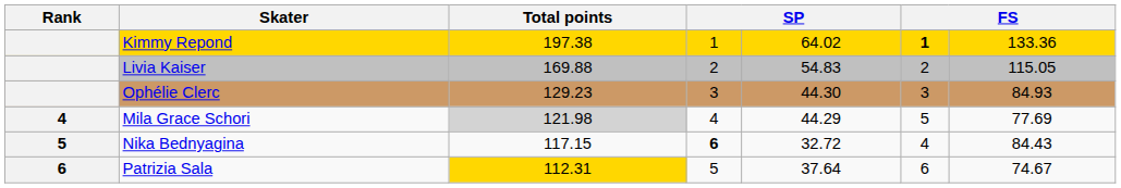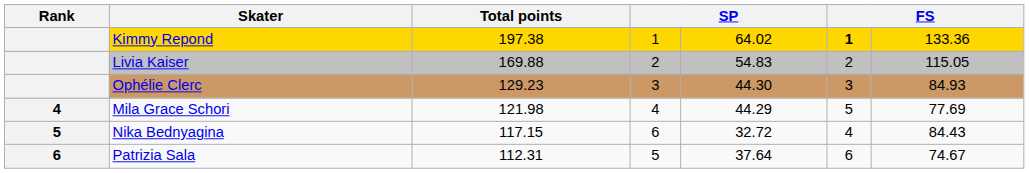Mila Grace Schori | Total points: lightgrey background -> no background
Nika Bednyagina | column 4: bold -> normal
Patrizia Sala | Total points: gold background -> no background
